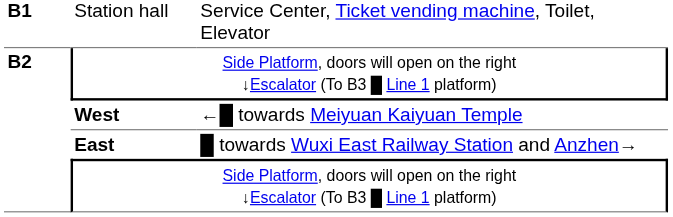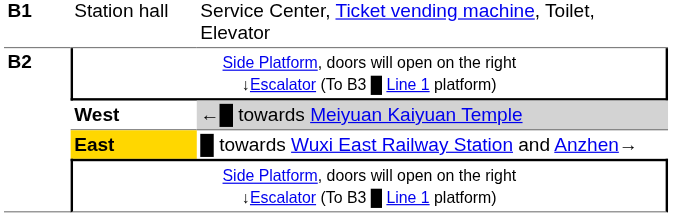West | column 3: no background -> lightgrey background
East | column 2: no background -> gold background
